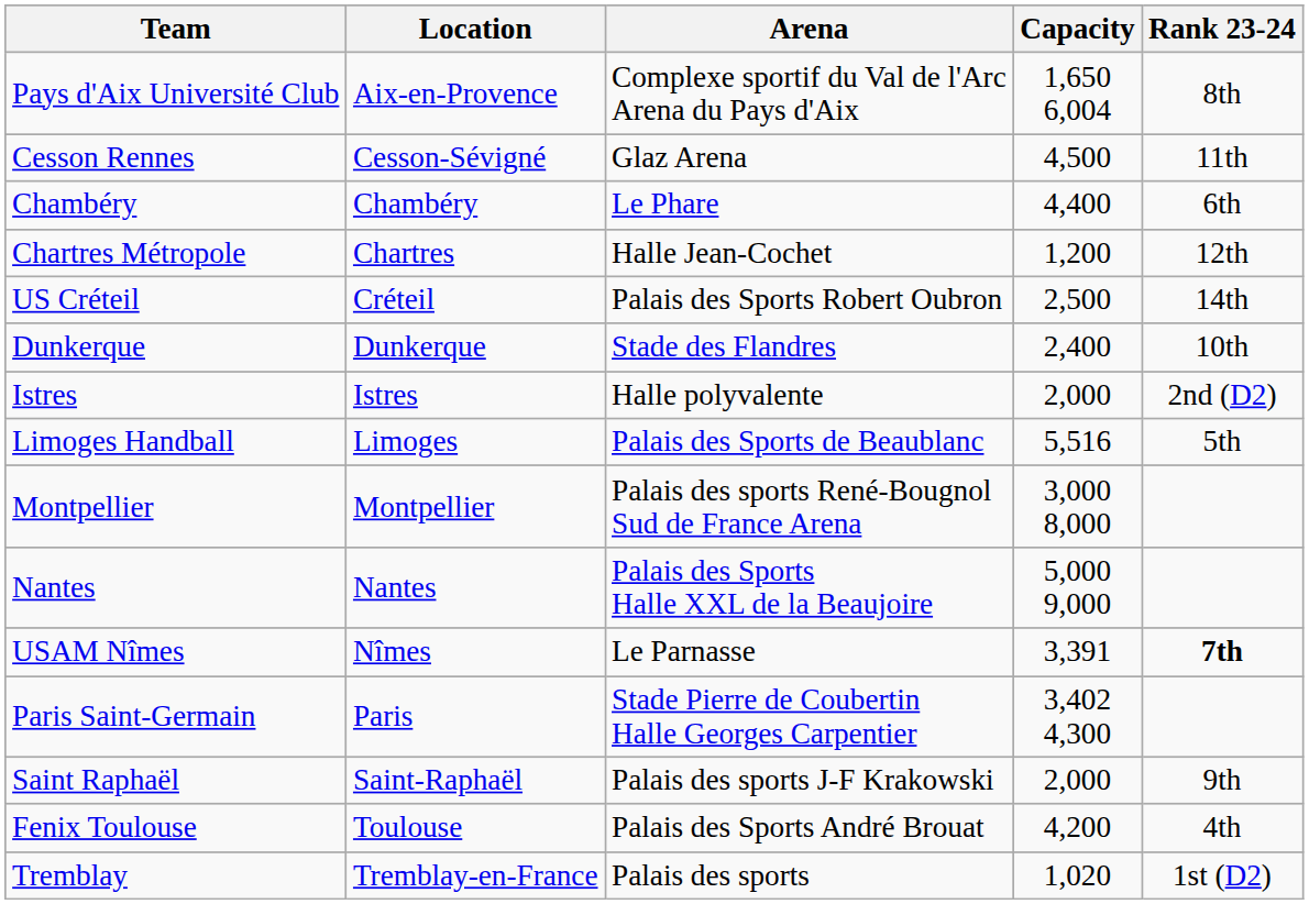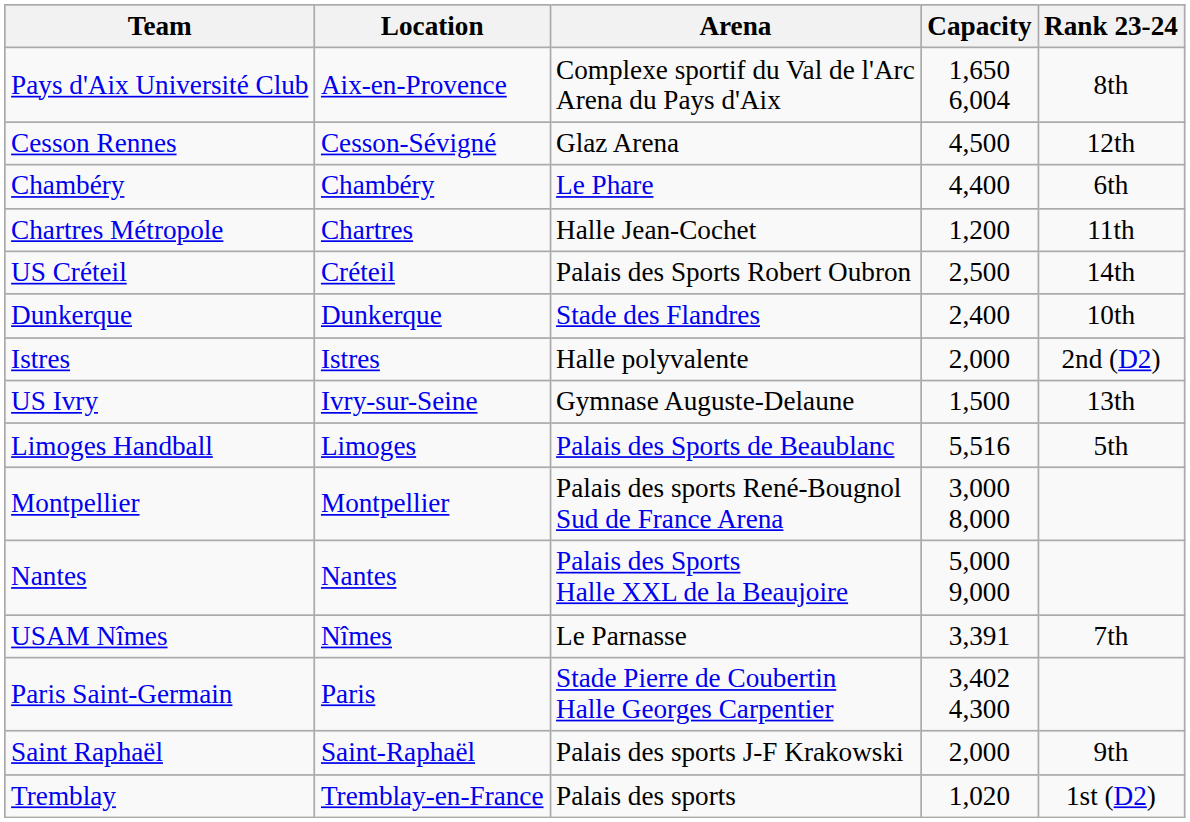Cesson Rennes | Rank 23-24: 11th -> 12th
Chartres Métropole | Rank 23-24: 12th -> 11th
+ row: US Ivry | Ivry-sur-Seine | Gymnase Auguste-Delaune | 1,500 | 13th
USAM Nîmes | Rank 23-24: bold -> normal
- row: Fenix Toulouse | Toulouse | Palais des Sports André Brouat | 4,200 | 4th
